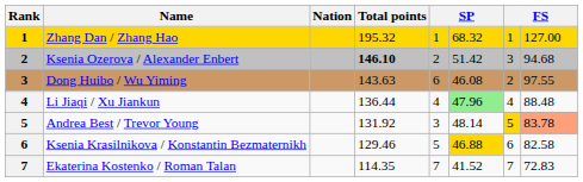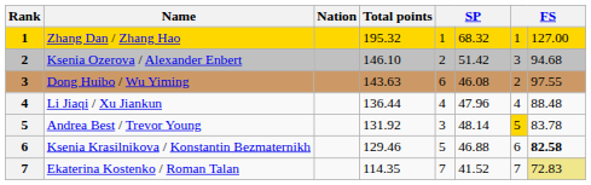Ksenia Ozerova / Alexander Enbert | Total points: bold -> normal
Li Jiaqi / Xu Jiankun | column 6: lightgreen background -> no background
Andrea Best / Trevor Young | column 8: lightsalmon background -> no background
Ksenia Krasilnikova / Konstantin Bezmaternikh | column 6: gold background -> no background
Ksenia Krasilnikova / Konstantin Bezmaternikh | column 8: normal -> bold
Ekaterina Kostenko / Roman Talan | column 8: no background -> khaki background
